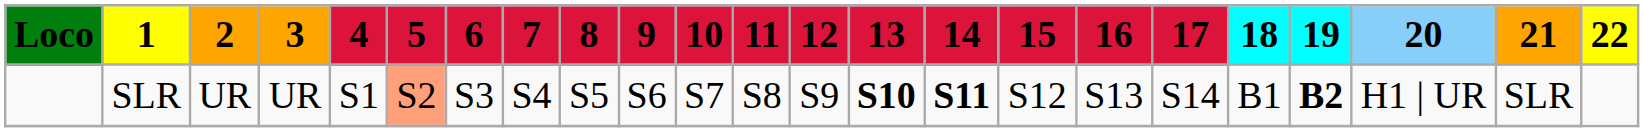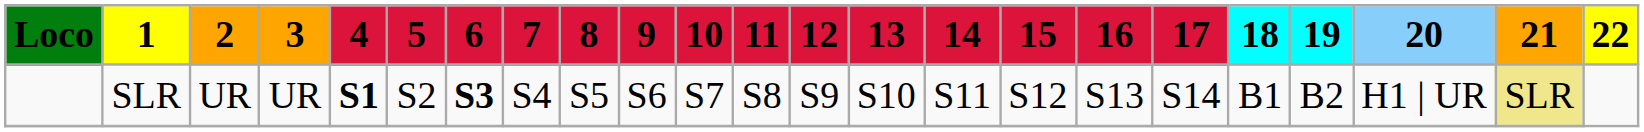row 2 | 4: normal -> bold
row 2 | 5: lightsalmon background -> no background
row 2 | 6: normal -> bold
row 2 | 13: bold -> normal
row 2 | 14: bold -> normal
row 2 | 19: bold -> normal
row 2 | 21: no background -> khaki background
